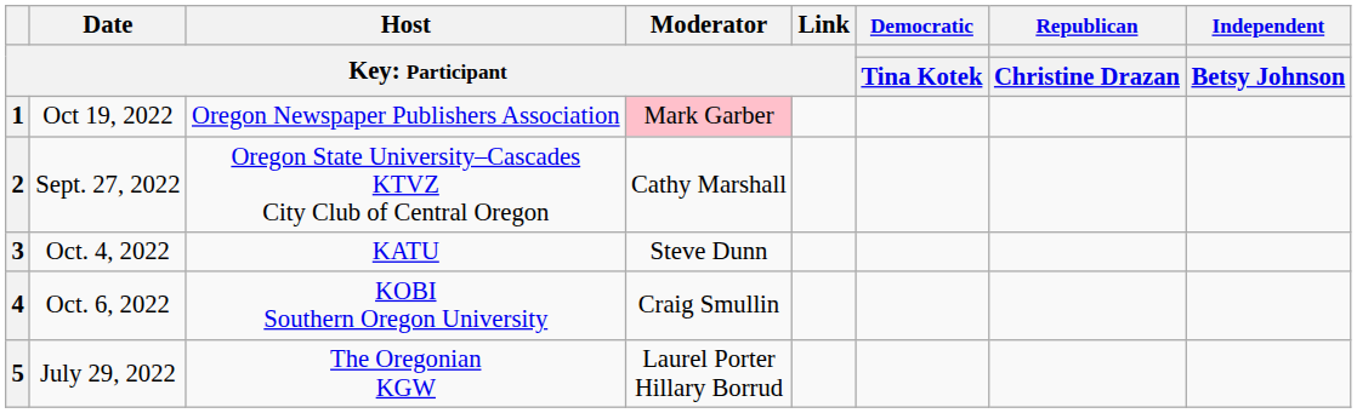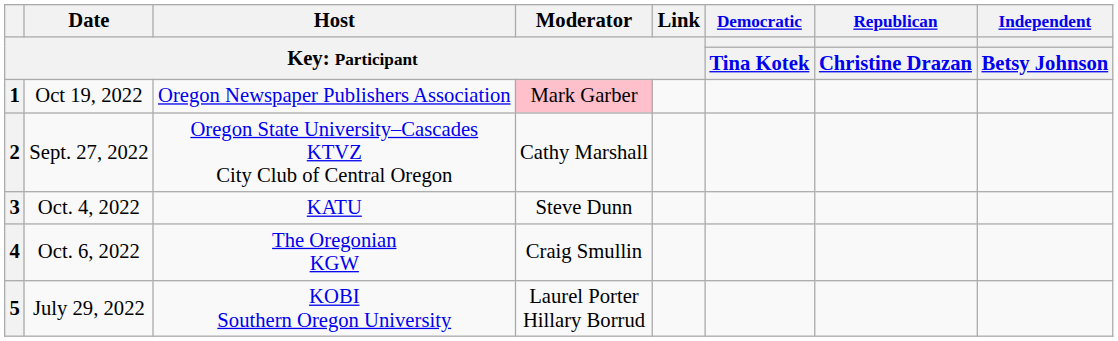4 | column 3: KOBI Southern Oregon University -> The Oregonian KGW
5 | column 3: The Oregonian KGW -> KOBI Southern Oregon University
